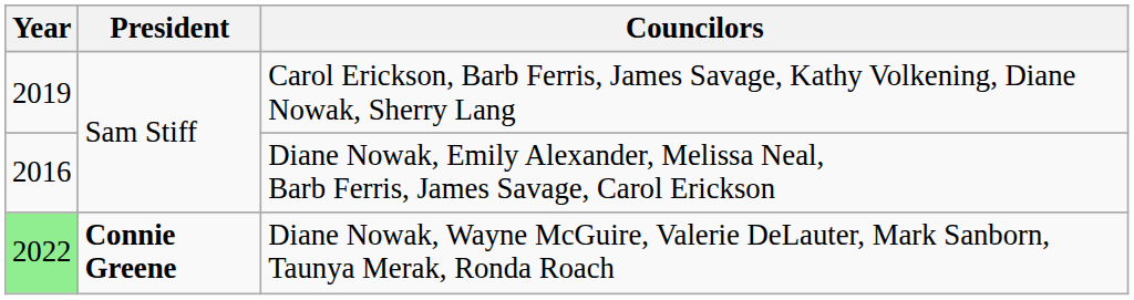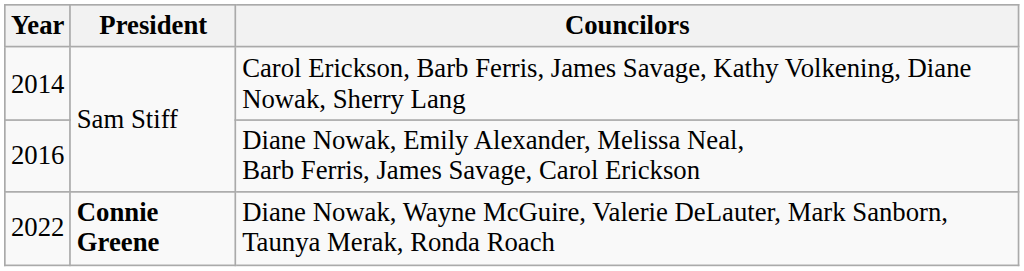row 2 | Year: 2019 -> 2014
row 4 | Year: lightgreen background -> no background
